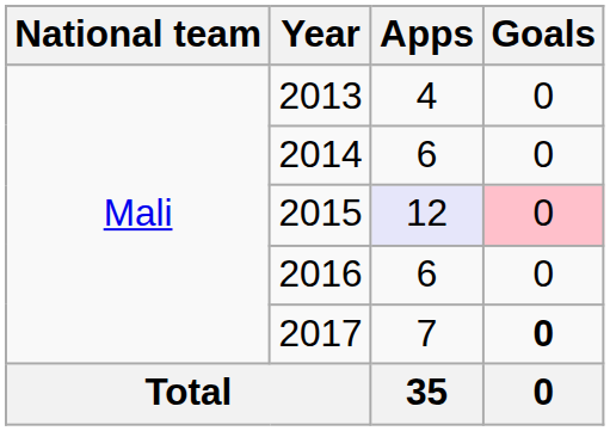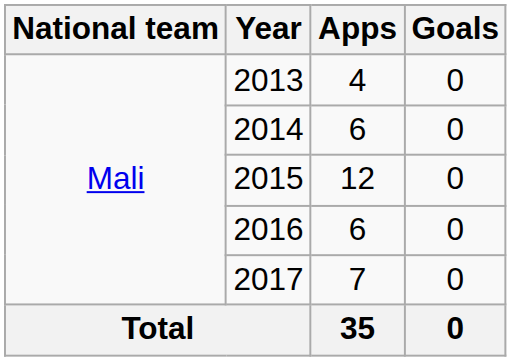2015 | Apps: lavender background -> no background
2015 | Goals: pink background -> no background
2017 | Goals: bold -> normal
